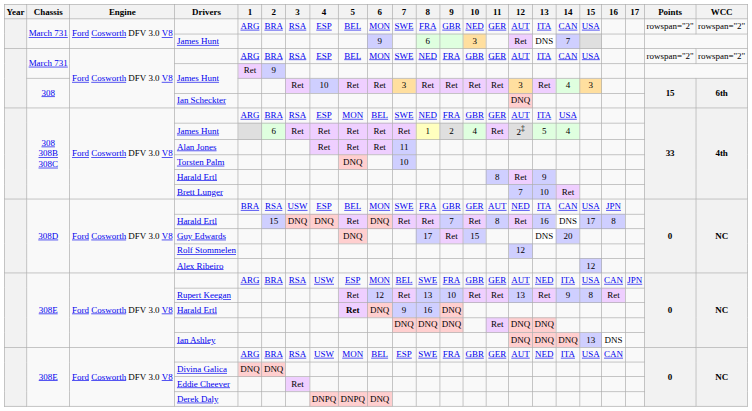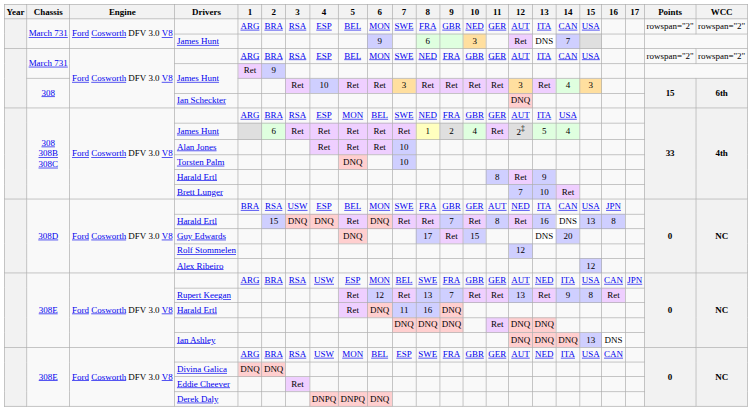Alan Jones | 7: 11 -> 10
308D / Harald Ertl | 15: 17 -> 13
Rupert Keegan | 9: 10 -> 7
308E / Harald Ertl | 5: bold -> normal
308E / Harald Ertl | 7: 9 -> 11
